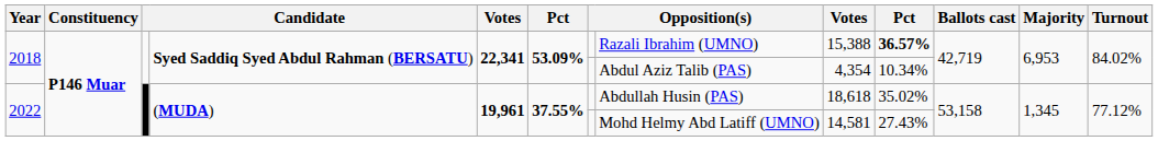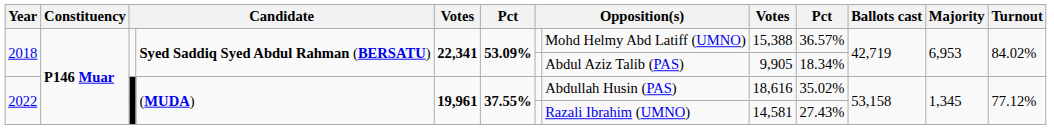row 2 | column 8: Razali Ibrahim (UMNO) -> Mohd Helmy Abd Latiff (UMNO)
row 2 | column 10: bold -> normal
row 3 | column 9: 4,354 -> 9,905
row 3 | column 10: 10.34% -> 18.34%
row 4 | column 9: 18,618 -> 18,616
row 5 | column 8: Mohd Helmy Abd Latiff (UMNO) -> Razali Ibrahim (UMNO)
